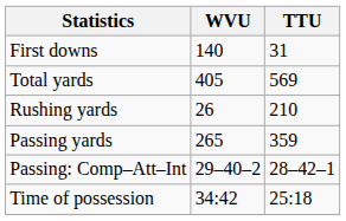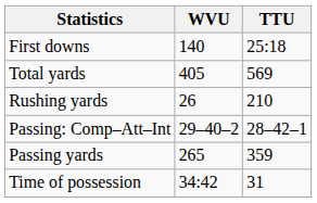First downs | TTU: 31 -> 25:18
rows swapped: Passing yards <-> Passing: Comp–Att–Int
Time of possession | TTU: 25:18 -> 31
